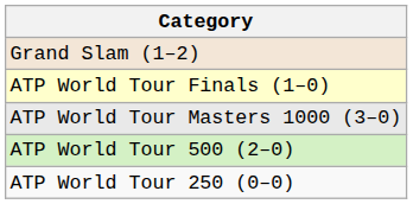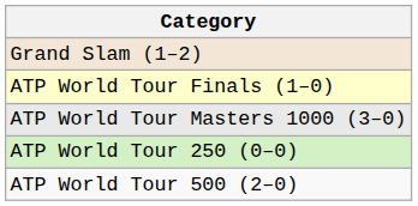row 5 | column 1: ATP World Tour 500 (2–0) -> ATP World Tour 250 (0–0)
row 6 | column 1: ATP World Tour 250 (0–0) -> ATP World Tour 500 (2–0)
